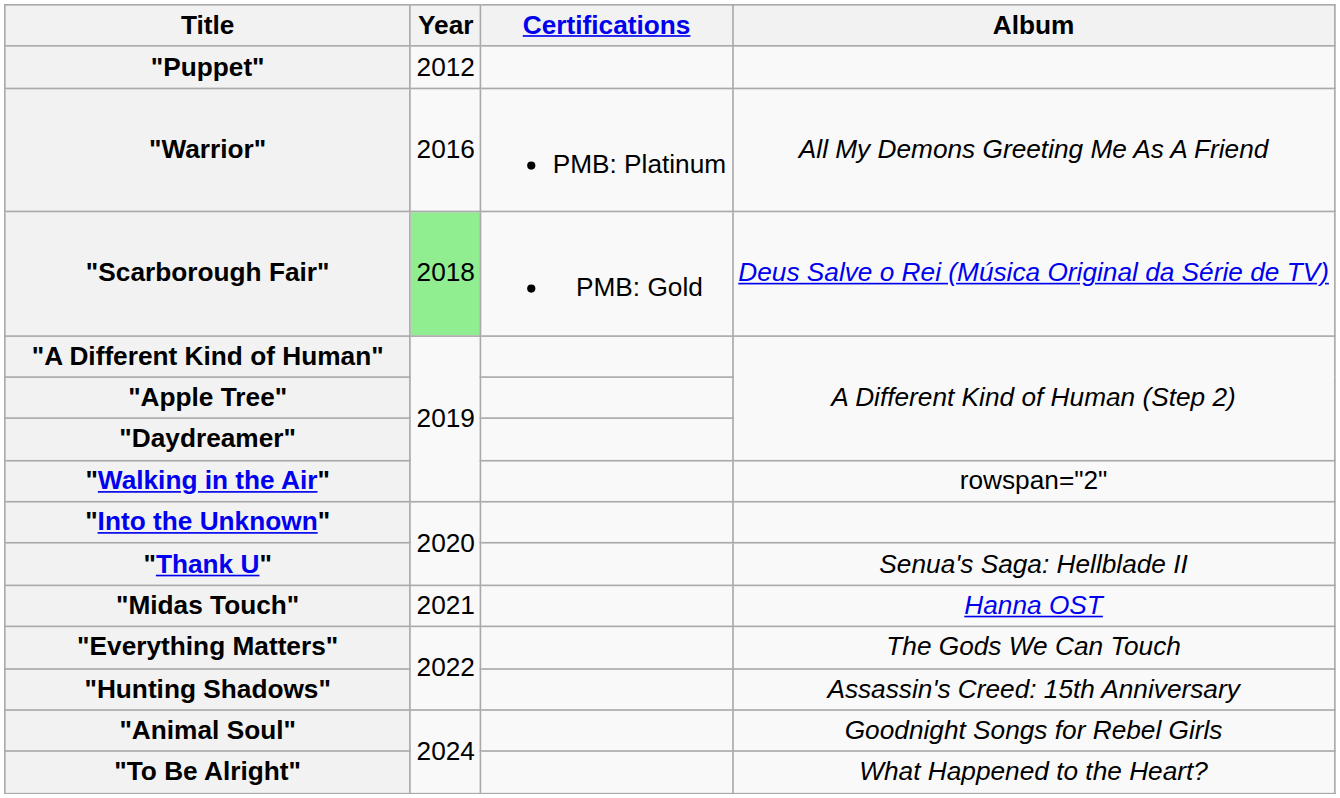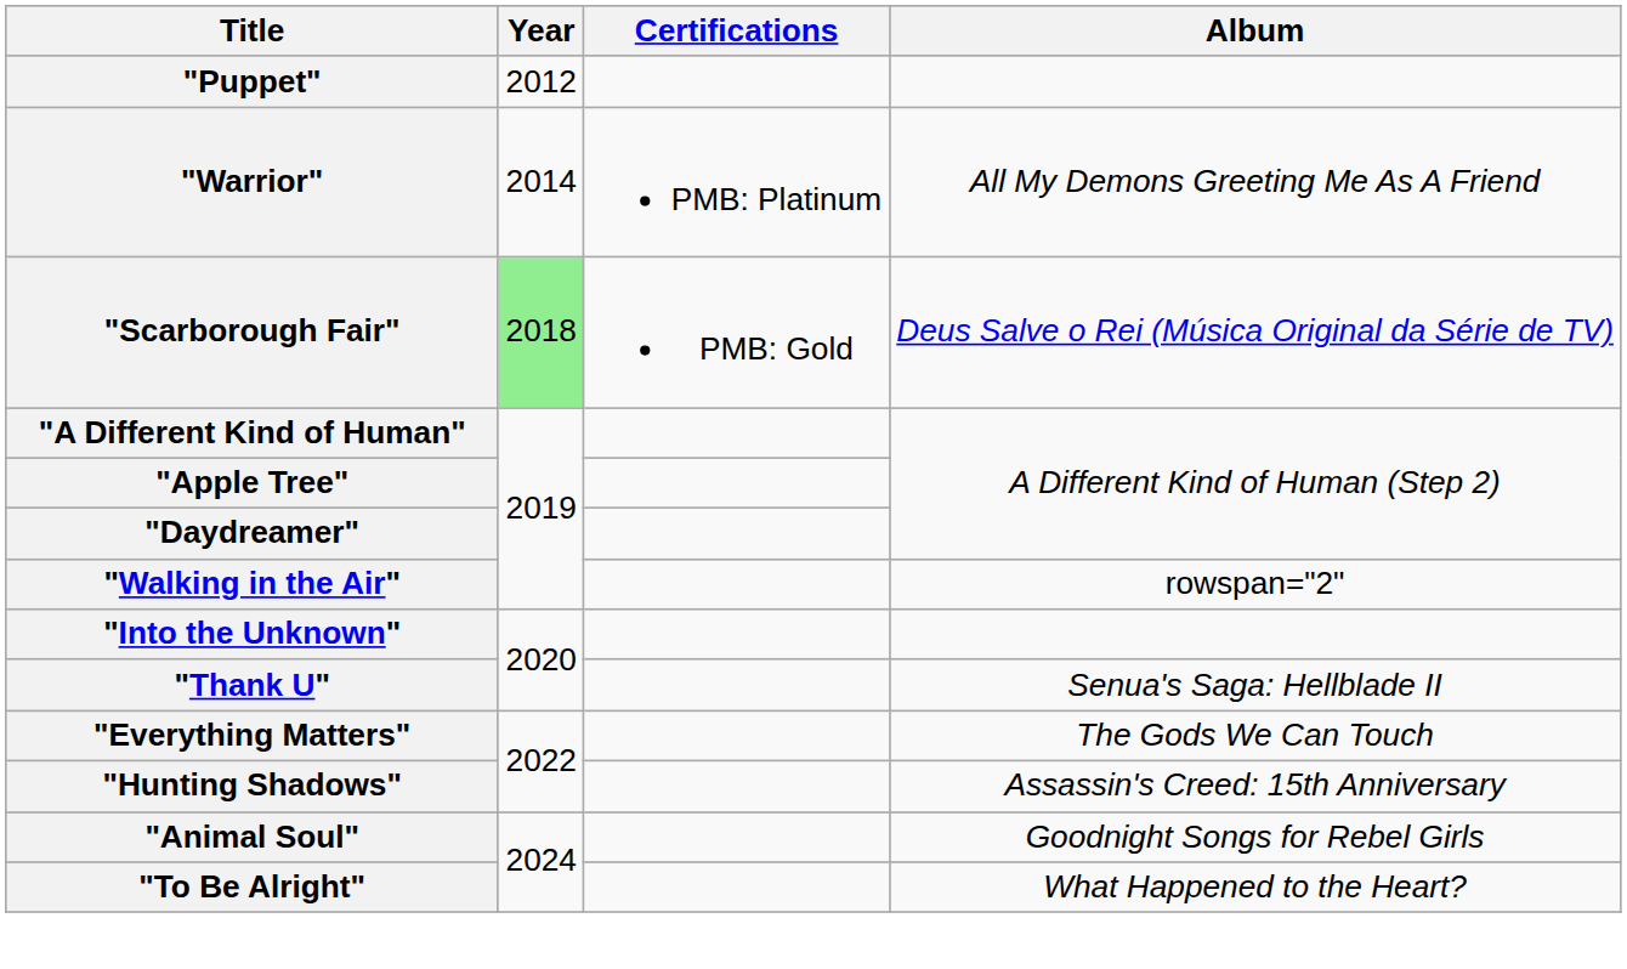"Warrior" | Year: 2016 -> 2014
- row: "Midas Touch" | 2021 | Hanna OST
